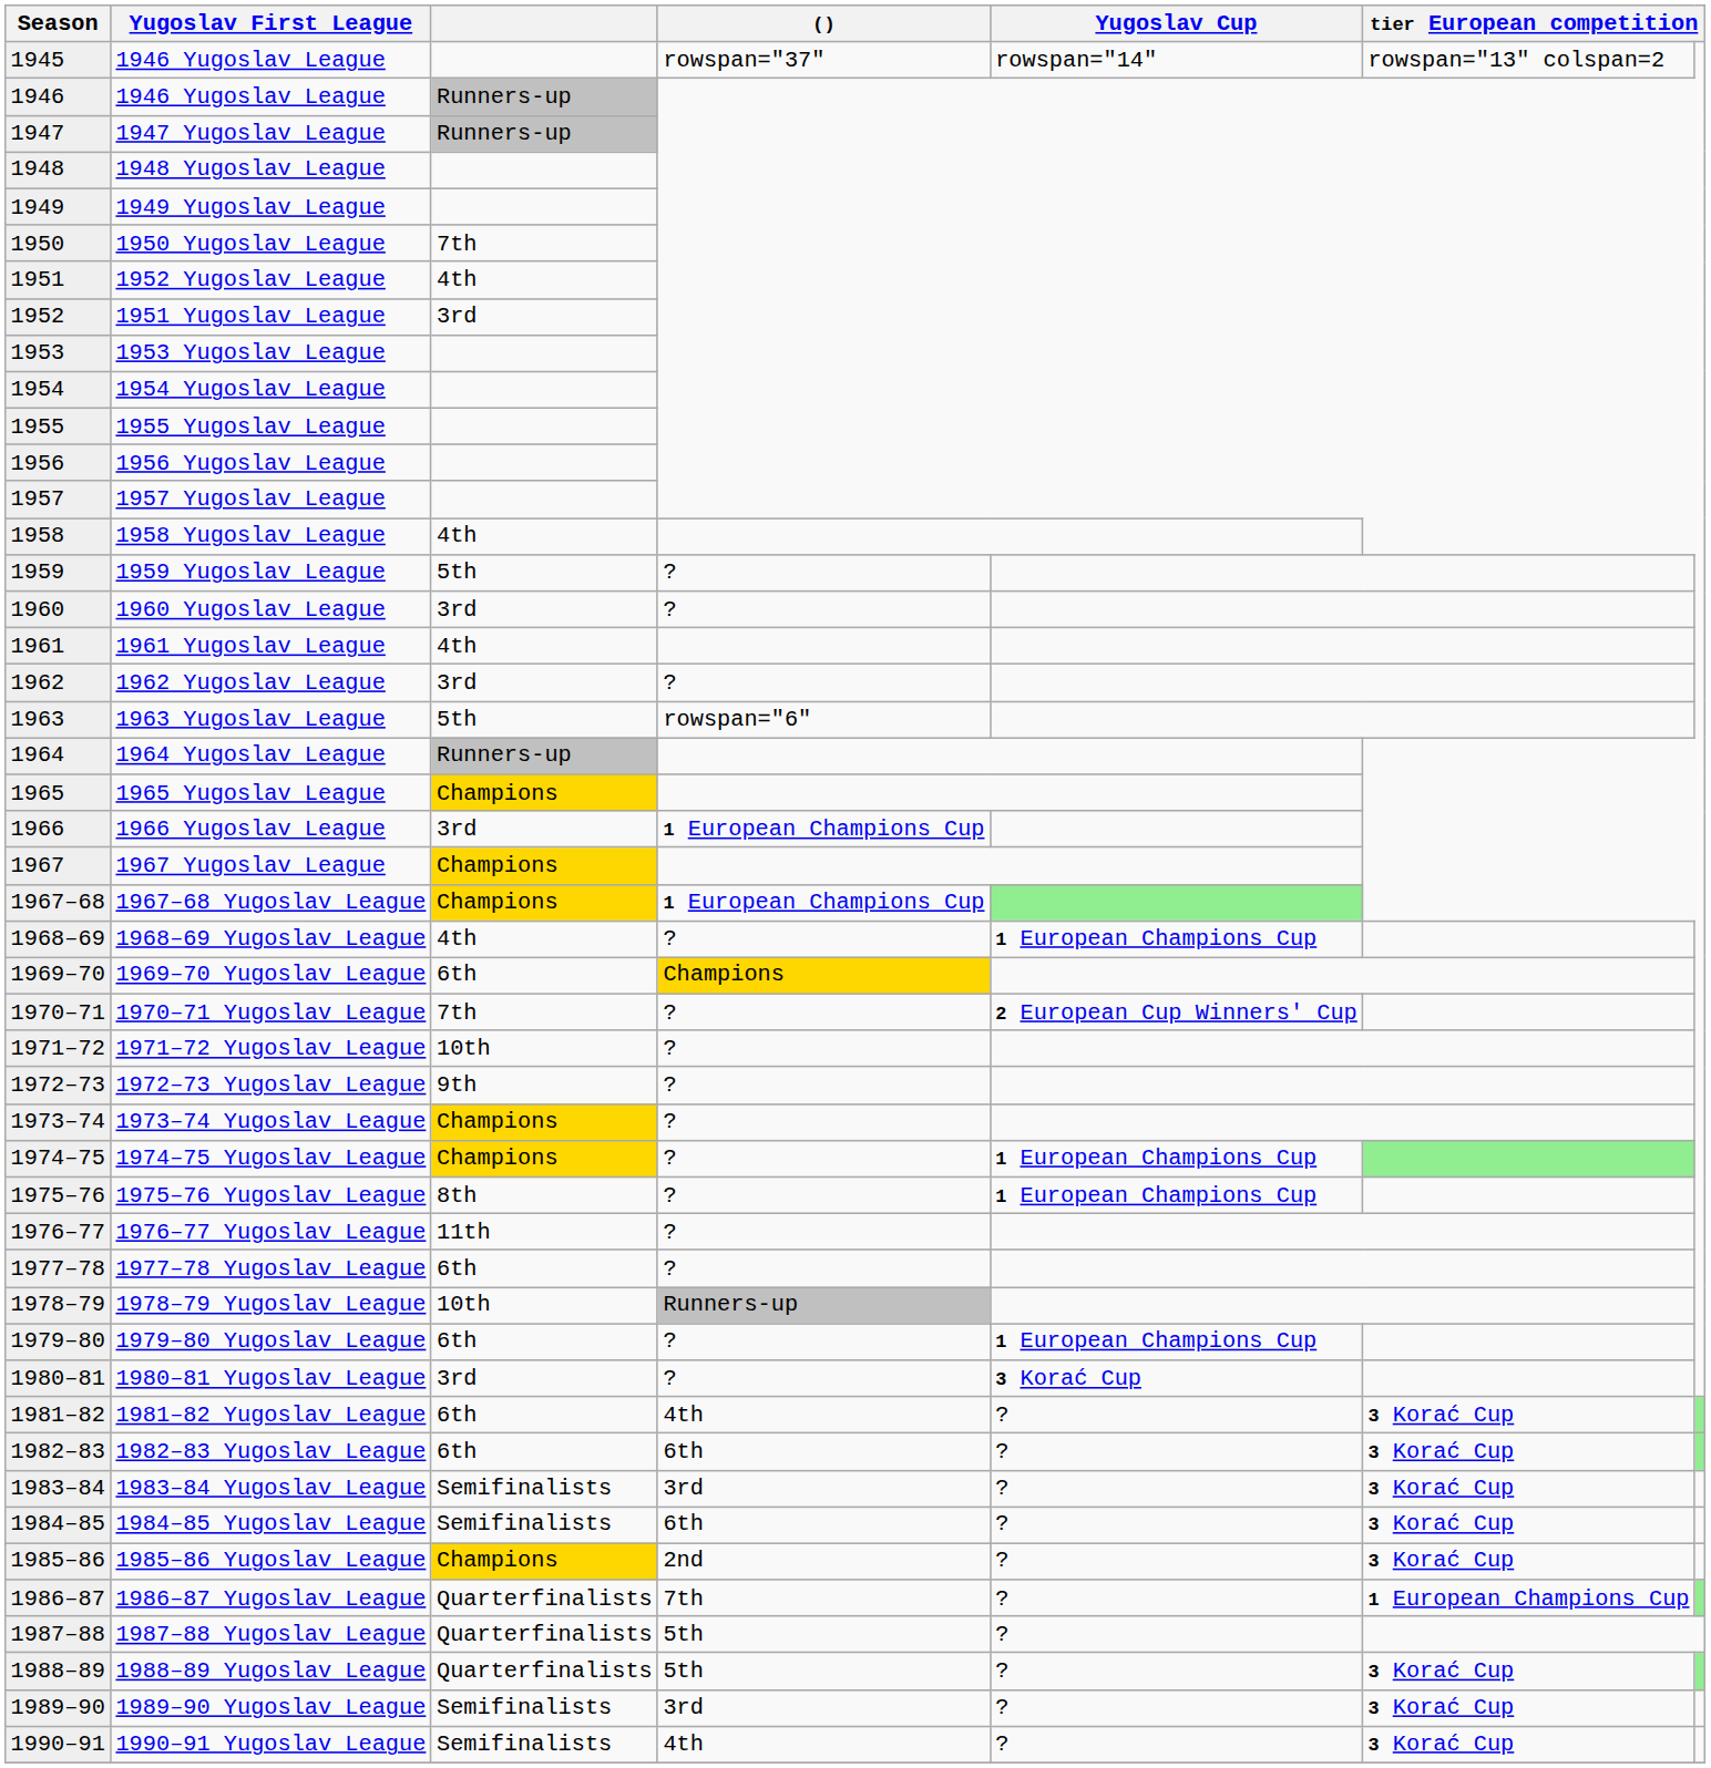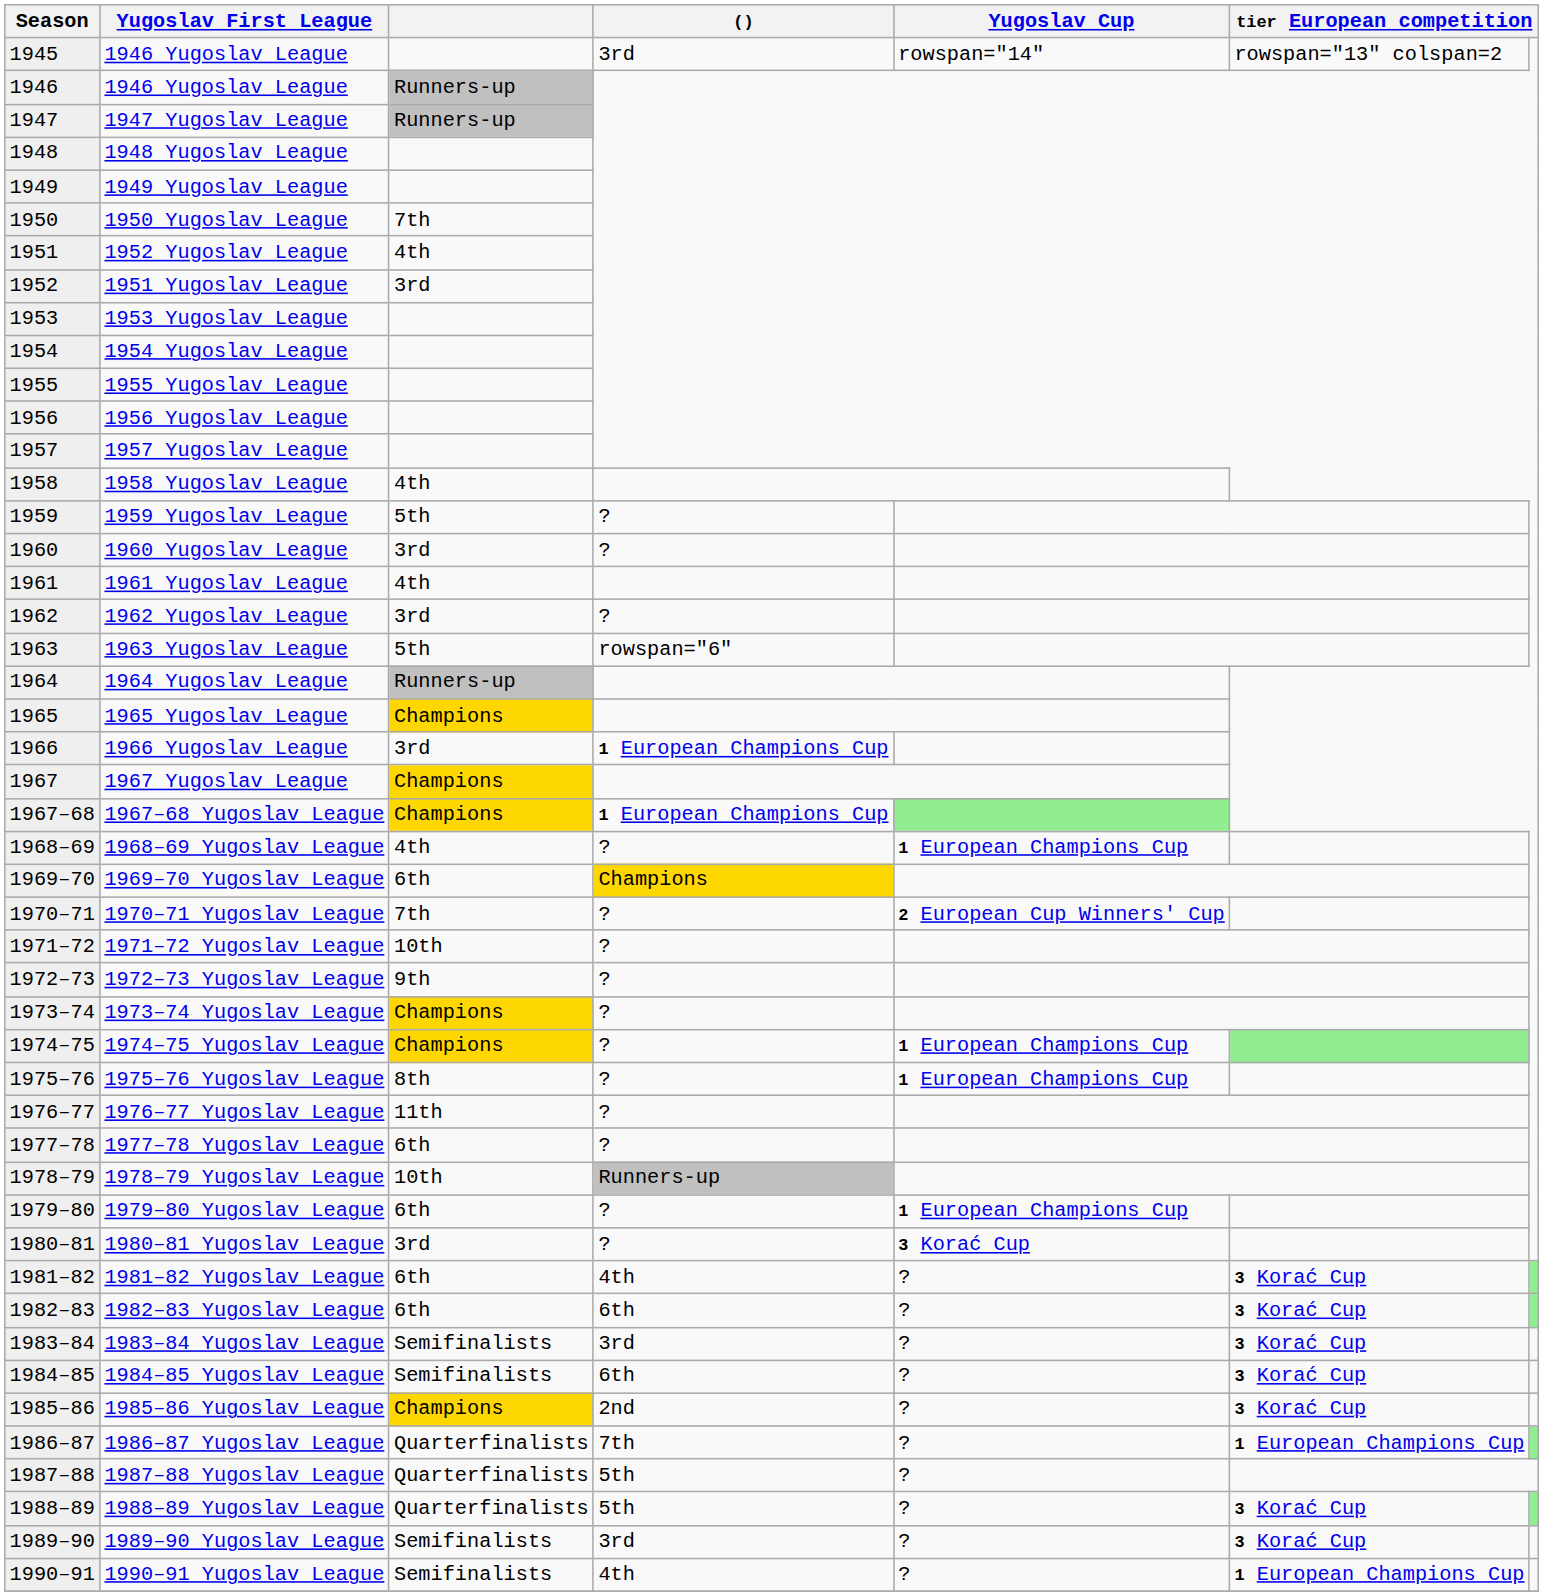1945 / 1946 Yugoslav League | (): rowspan="37" -> 3rd
1990–91 Yugoslav League | column 6: 3 Korać Cup -> 1 European Champions Cup
